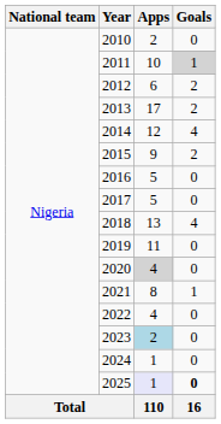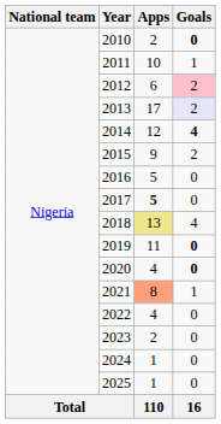2010 | Goals: normal -> bold
2011 | Goals: lightgrey background -> no background
2012 | Goals: no background -> pink background
2013 | Goals: no background -> lavender background
2014 | Goals: normal -> bold
2017 | Apps: normal -> bold
2018 | Apps: no background -> khaki background
2019 | Goals: normal -> bold
2020 | Apps: lightgrey background -> no background
2020 | Goals: normal -> bold
2021 | Apps: no background -> lightsalmon background
2023 | Apps: lightblue background -> no background
2025 | Apps: lavender background -> no background
2025 | Goals: bold -> normal
